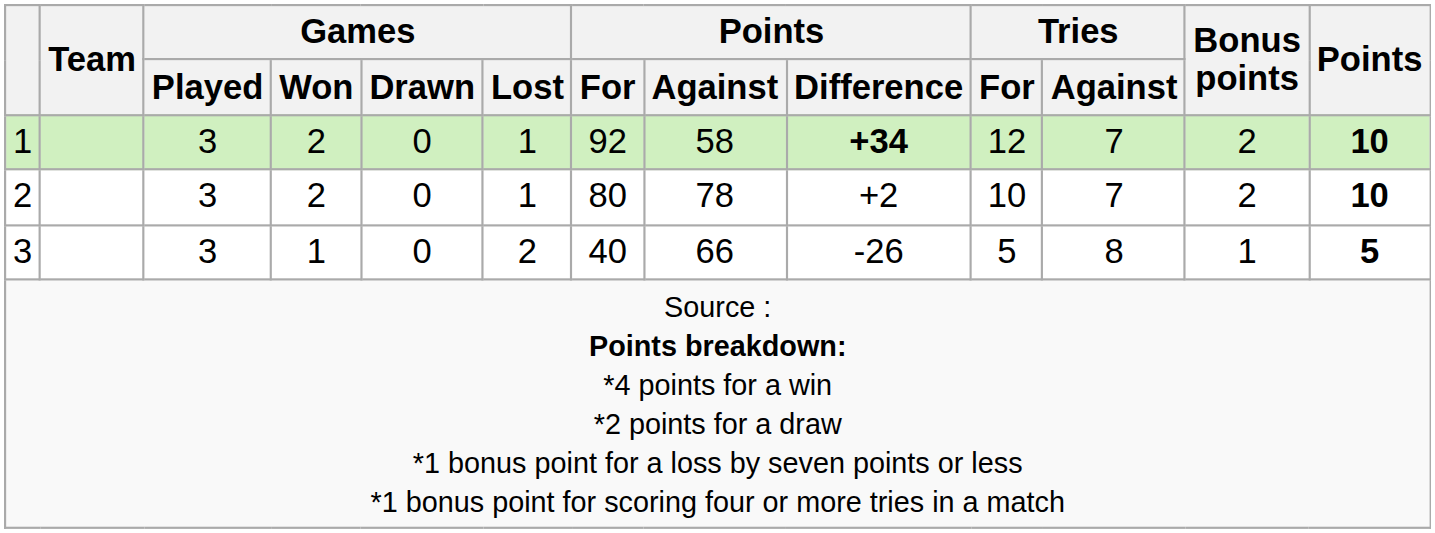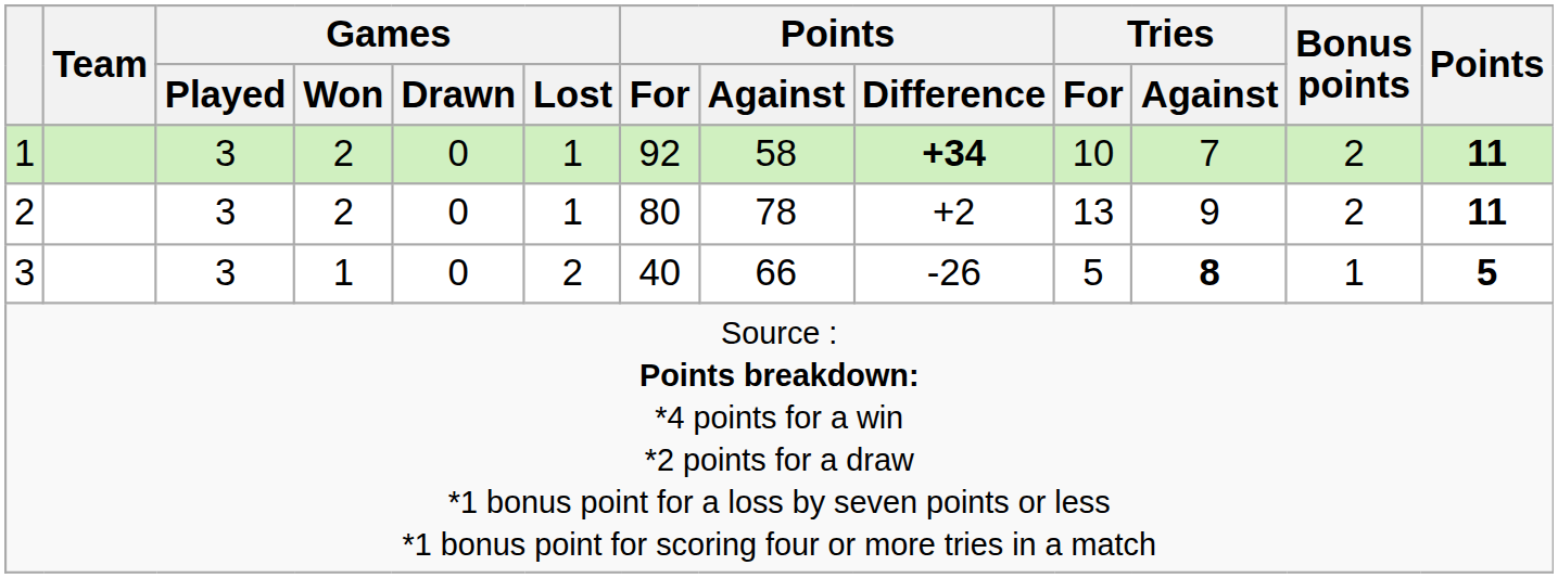row 3 | Tries / For: 12 -> 10
row 3 | Points: 10 -> 11
row 4 | Tries / For: 10 -> 13
row 4 | Tries / Against: 7 -> 9
row 4 | Points: 10 -> 11
row 5 | Tries / Against: normal -> bold
